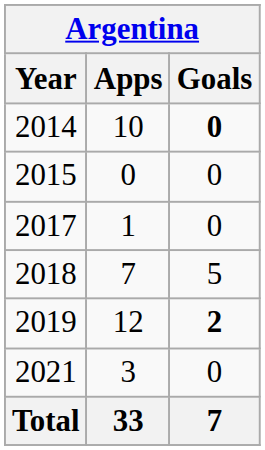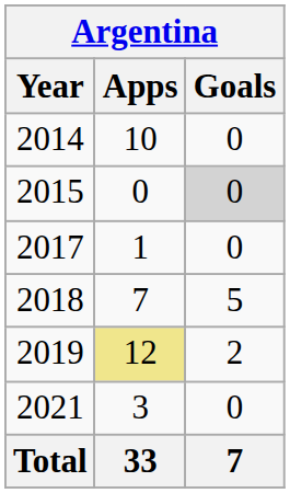2014 | Goals: bold -> normal
2015 | Goals: no background -> lightgrey background
2019 | Apps: no background -> khaki background
2019 | Goals: bold -> normal
